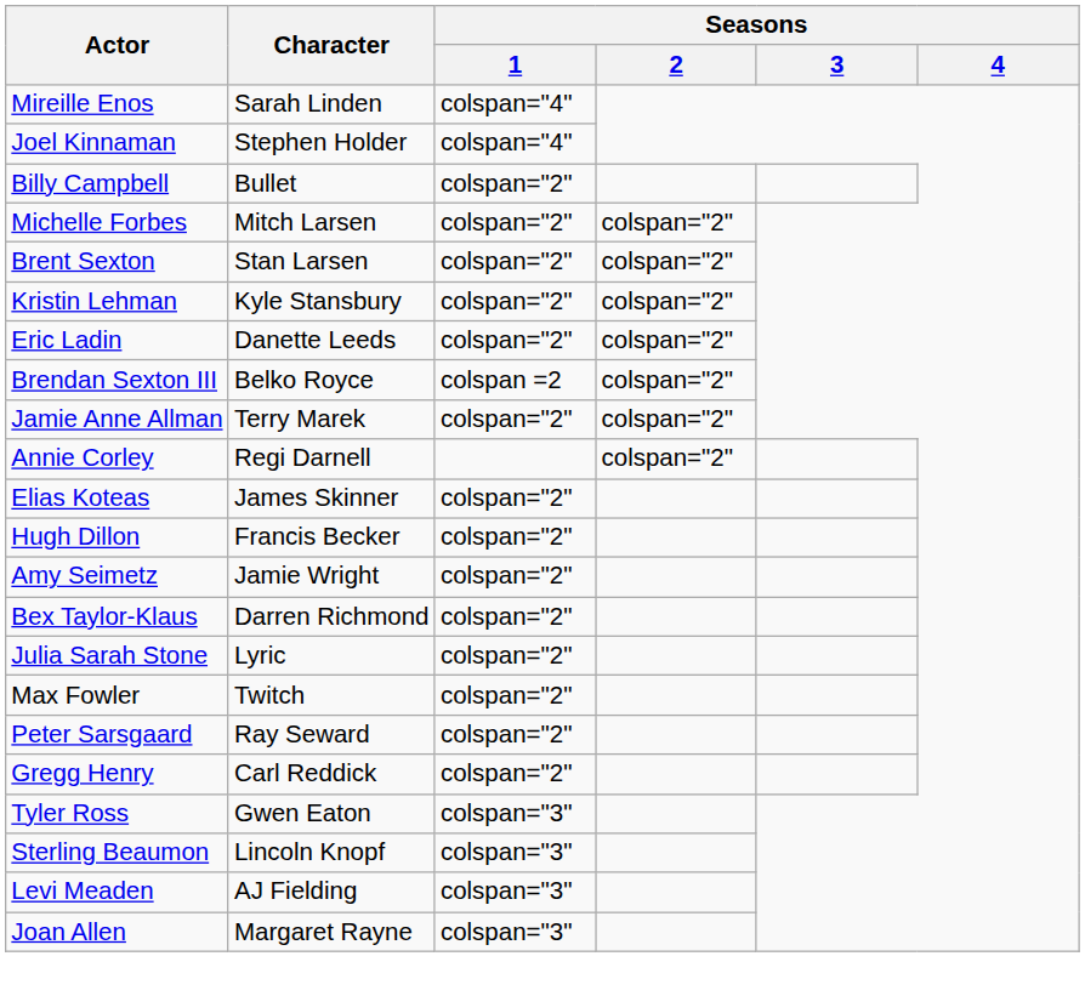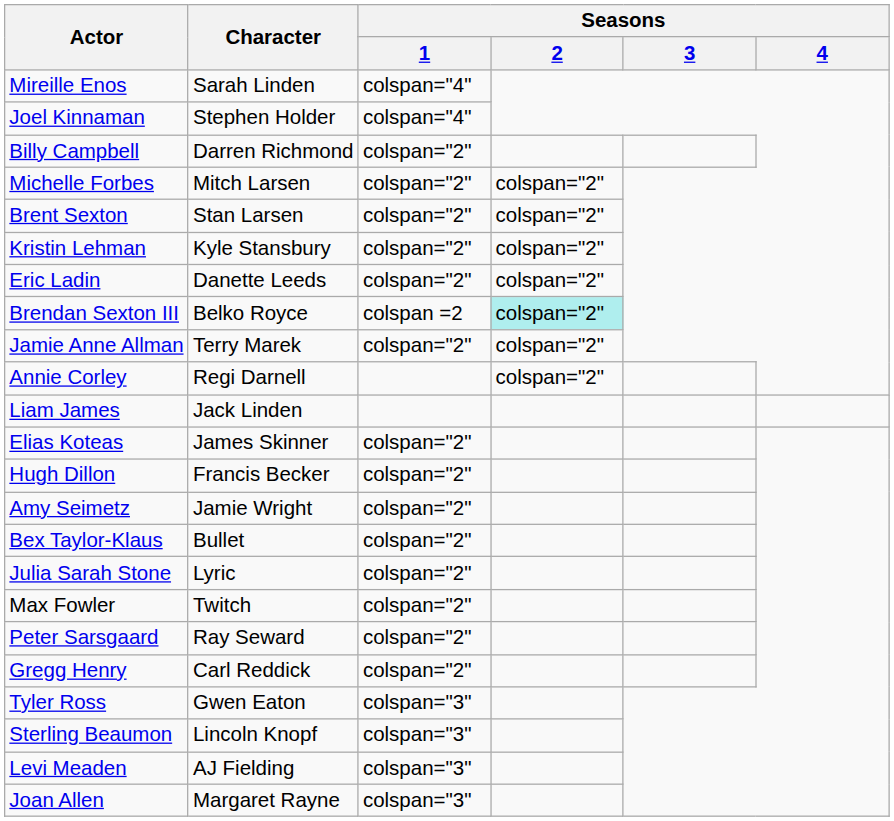Billy Campbell | Character: Bullet -> Darren Richmond
Brendan Sexton III | Seasons / 2: no background -> paleturquoise background
+ row: Liam James | Jack Linden
Bex Taylor-Klaus | Character: Darren Richmond -> Bullet
